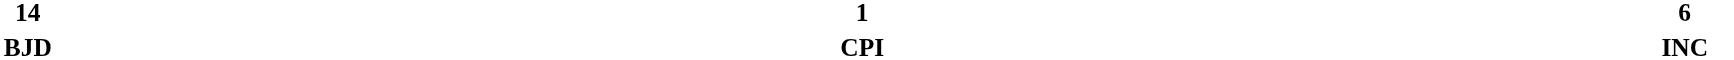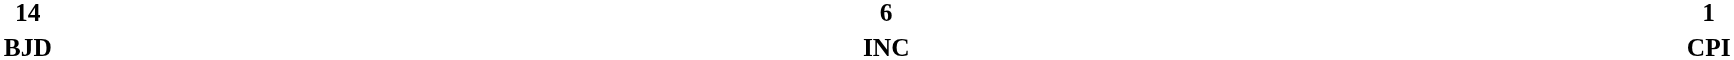columns swapped: 6 <-> 1
